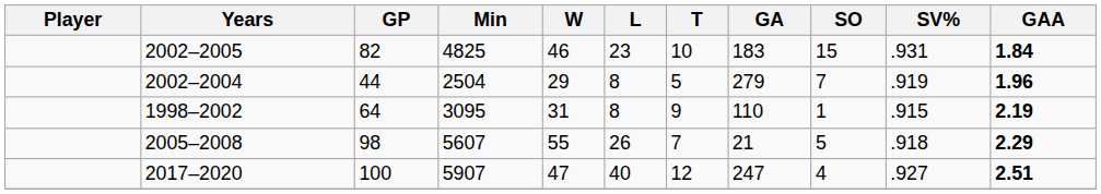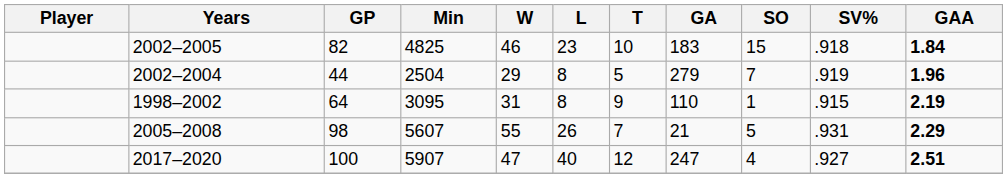2002–2005 | SV%: .931 -> .918
2005–2008 | SV%: .918 -> .931
